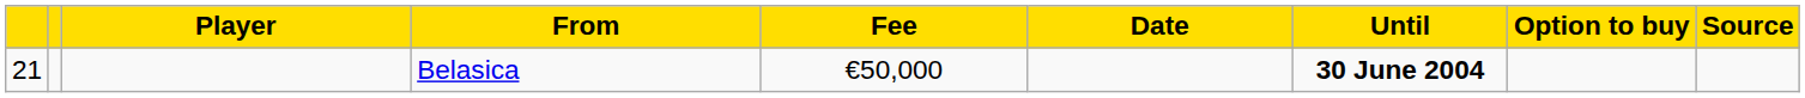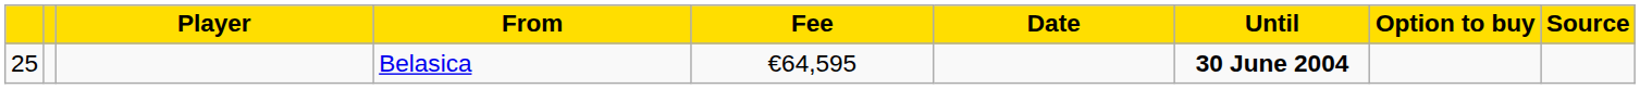Belasica | column 1: 21 -> 25
Belasica | Fee: €50,000 -> €64,595
